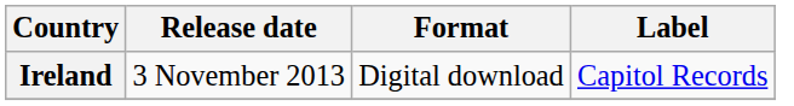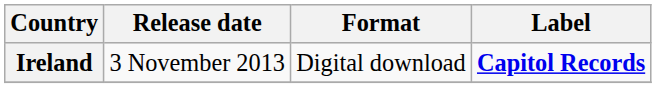Ireland | Label: normal -> bold
